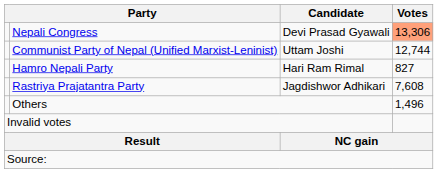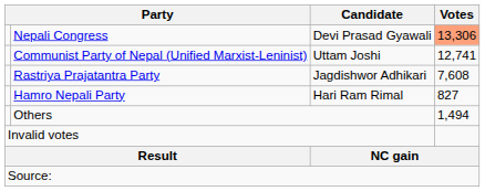Communist Party of Nepal (Unified Marxist-Leninist) | Votes: 12,744 -> 12,741
rows swapped: Rastriya Prajatantra Party <-> Hamro Nepali Party
Others | Votes: 1,496 -> 1,494
